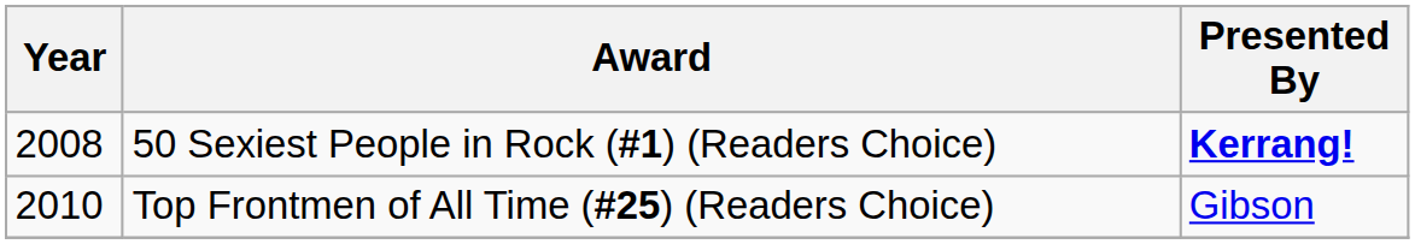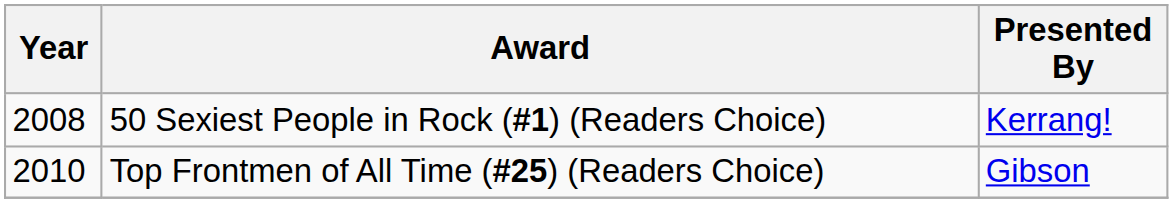50 Sexiest People in Rock (#1) (Readers Choice) | Presented By: bold -> normal
